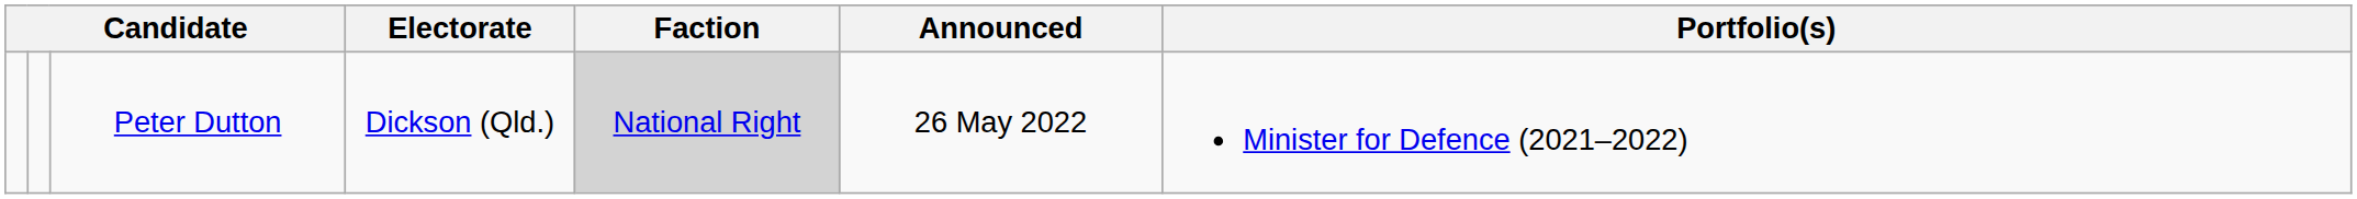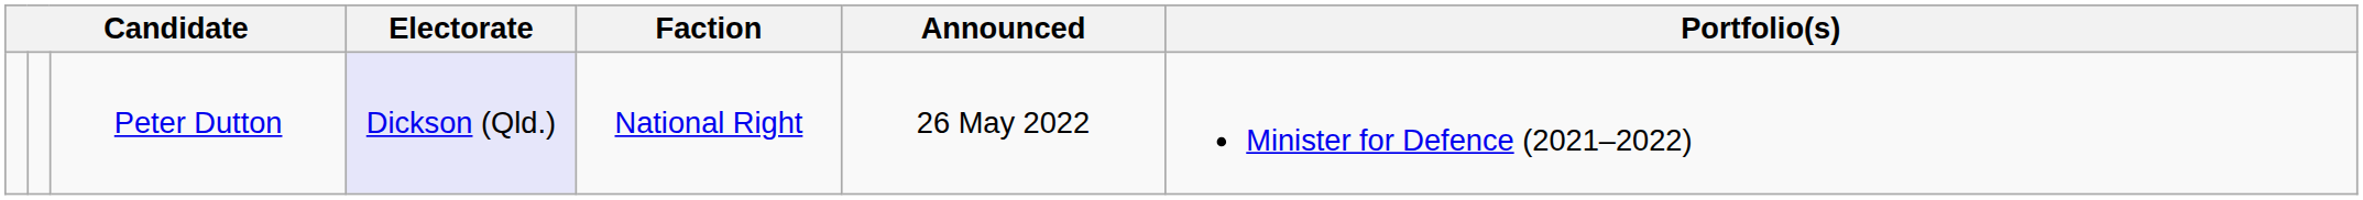Peter Dutton | Electorate: no background -> lavender background
Peter Dutton | Faction: lightgrey background -> no background
